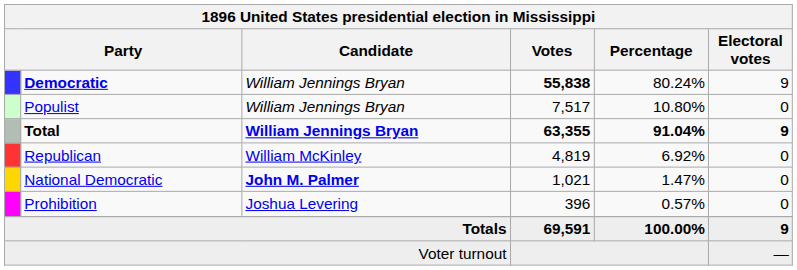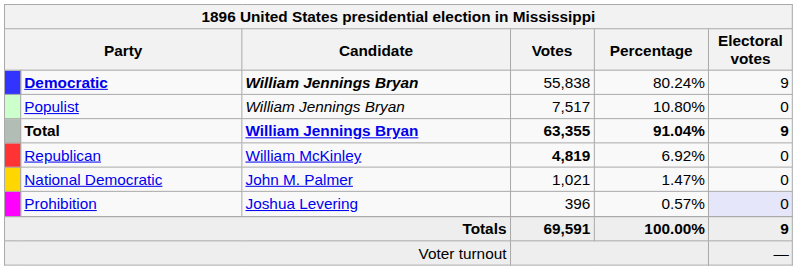Democratic | Candidate: normal -> bold
Democratic | Votes: bold -> normal
Republican | Votes: normal -> bold
National Democratic | Candidate: bold -> normal
Prohibition | Electoral votes: no background -> lavender background
